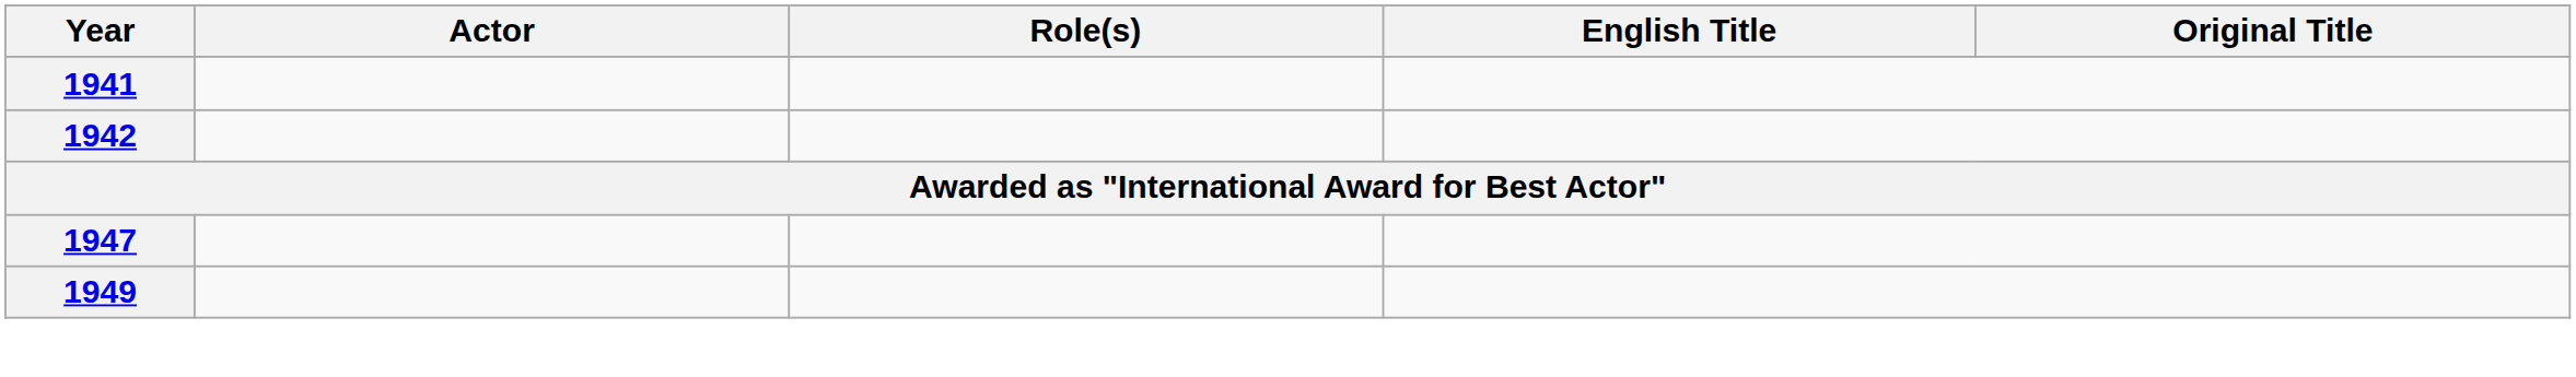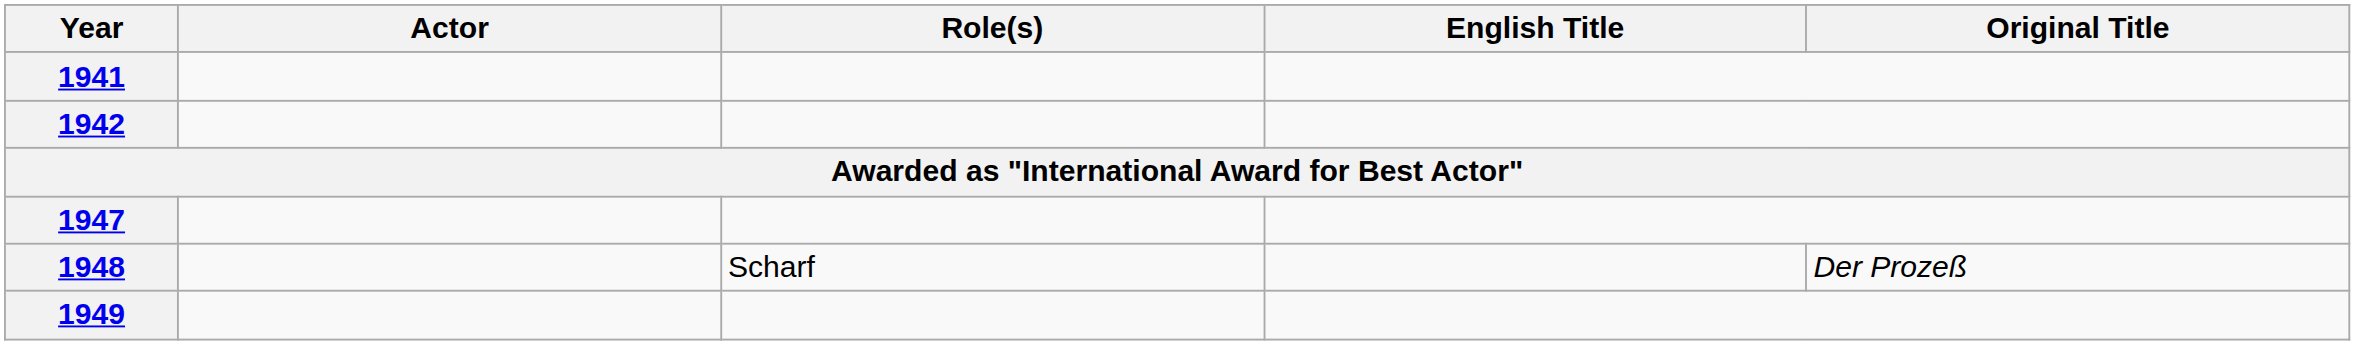+ row: 1948 | Scharf | Der Prozeß
